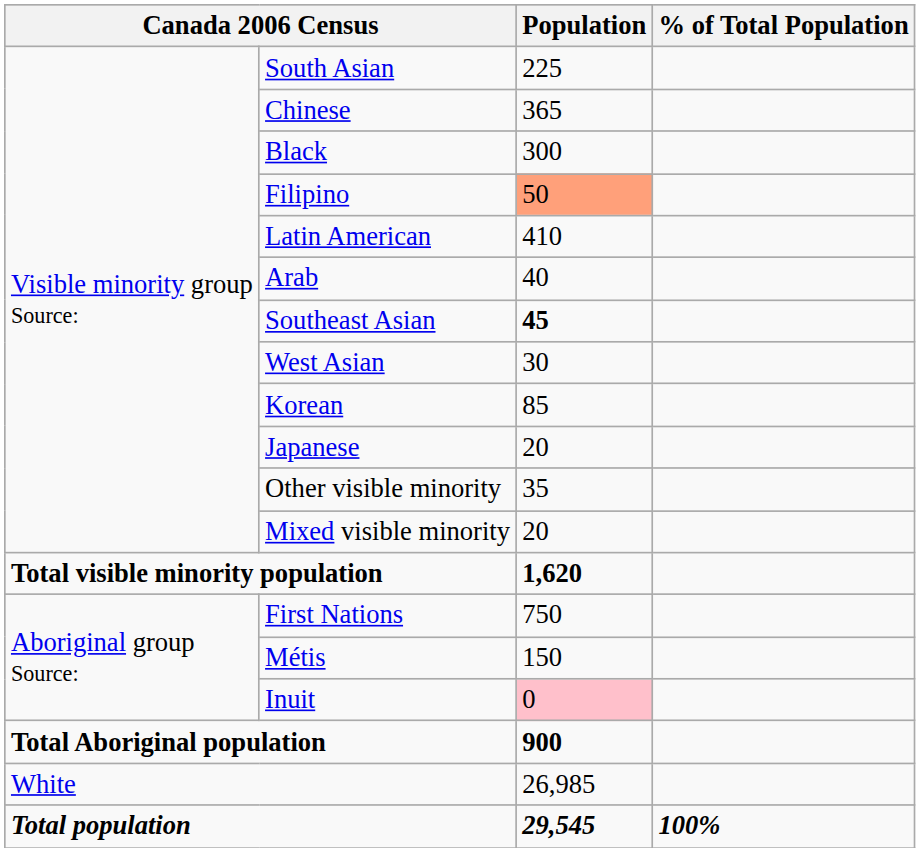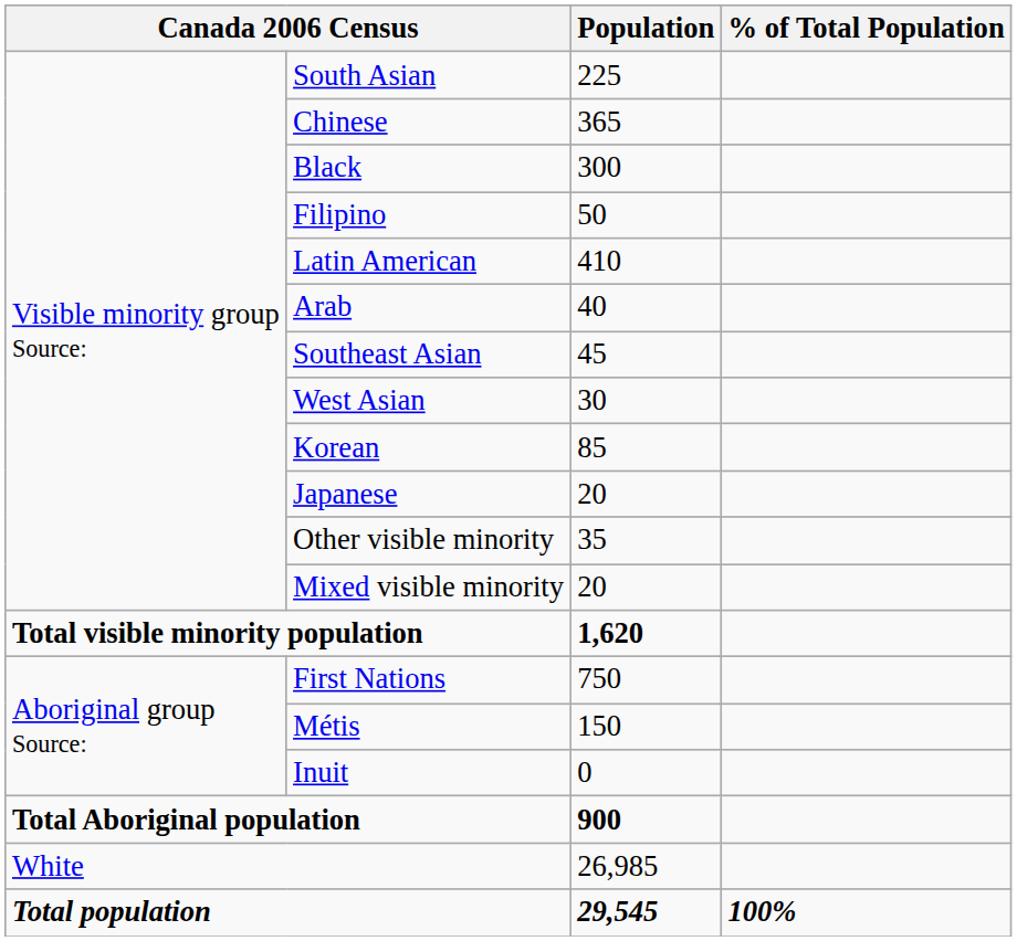Filipino | Population: lightsalmon background -> no background
Southeast Asian | Population: bold -> normal
Inuit | Population: pink background -> no background
